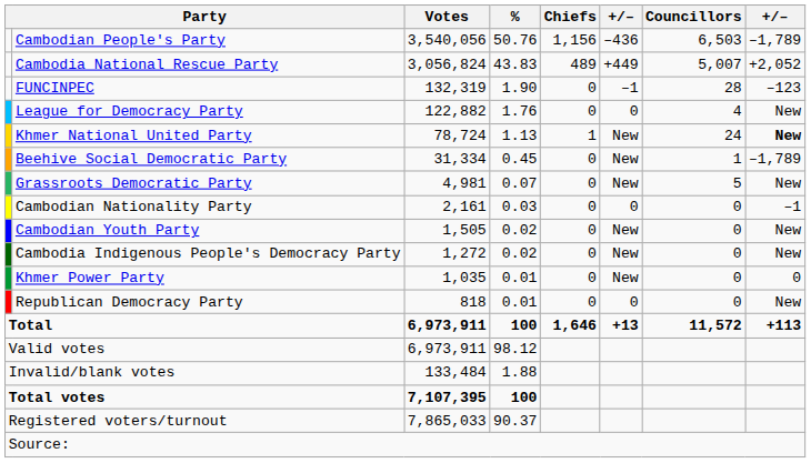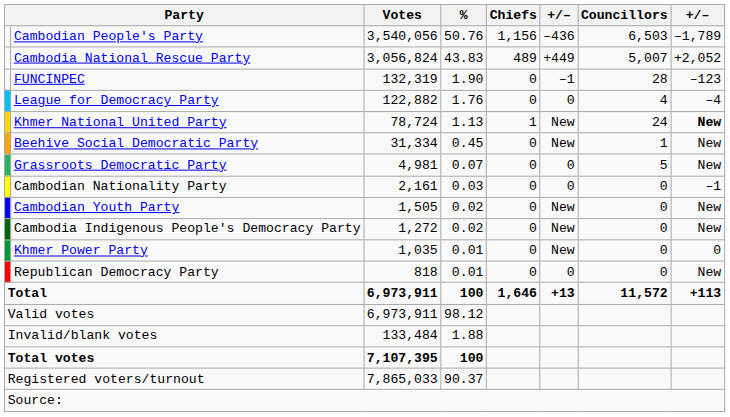League for Democracy Party | column 8: New -> –4
Beehive Social Democratic Party | column 8: –1,789 -> New
Grassroots Democratic Party | column 6: New -> 0
